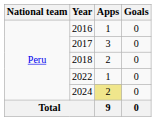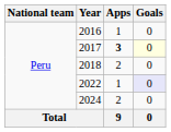2017 | Apps: normal -> bold
2017 | Goals: no background -> lightyellow background
2022 | Goals: no background -> lavender background
2024 | Apps: khaki background -> no background
